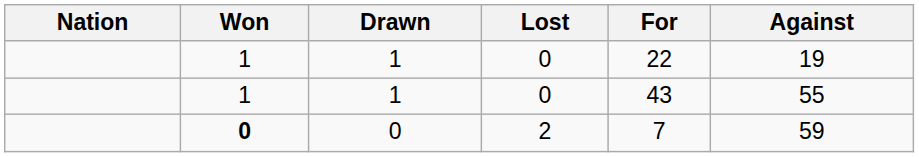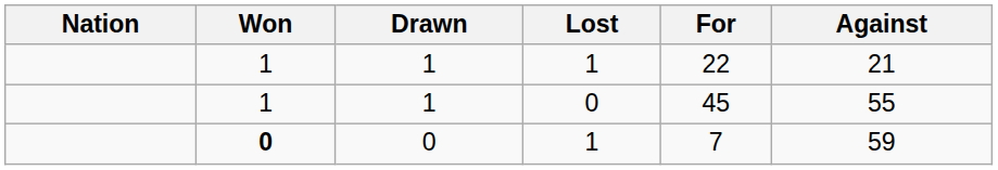row 2 | Lost: 0 -> 1
row 2 | Against: 19 -> 21
row 3 | For: 43 -> 45
row 4 | Lost: 2 -> 1
